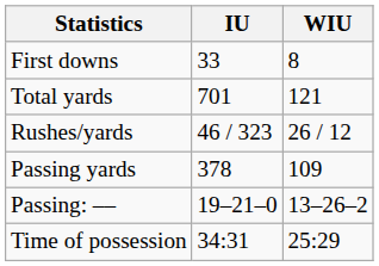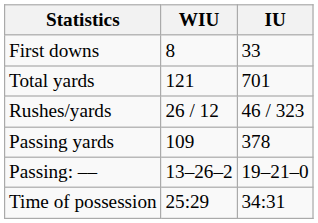columns swapped: WIU <-> IU
